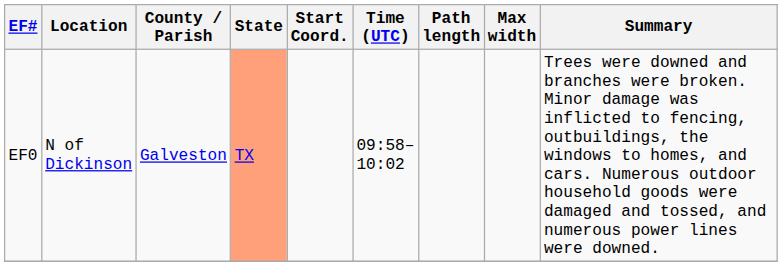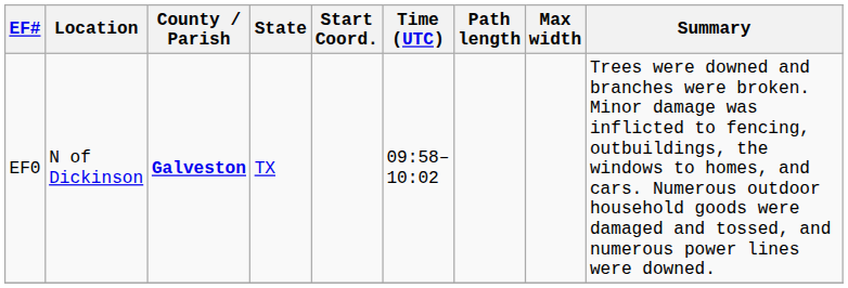EF0 | County / Parish: normal -> bold
EF0 | State: lightsalmon background -> no background
